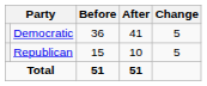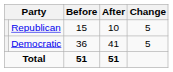rows swapped: Democratic <-> Republican
